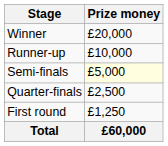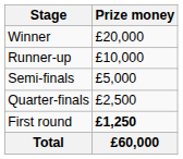Semi-finals | Prize money: lightyellow background -> no background
First round | Prize money: normal -> bold
